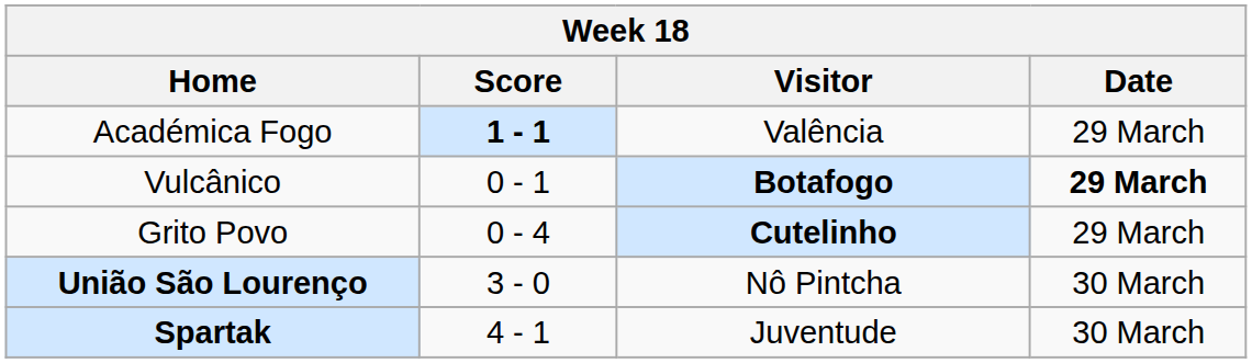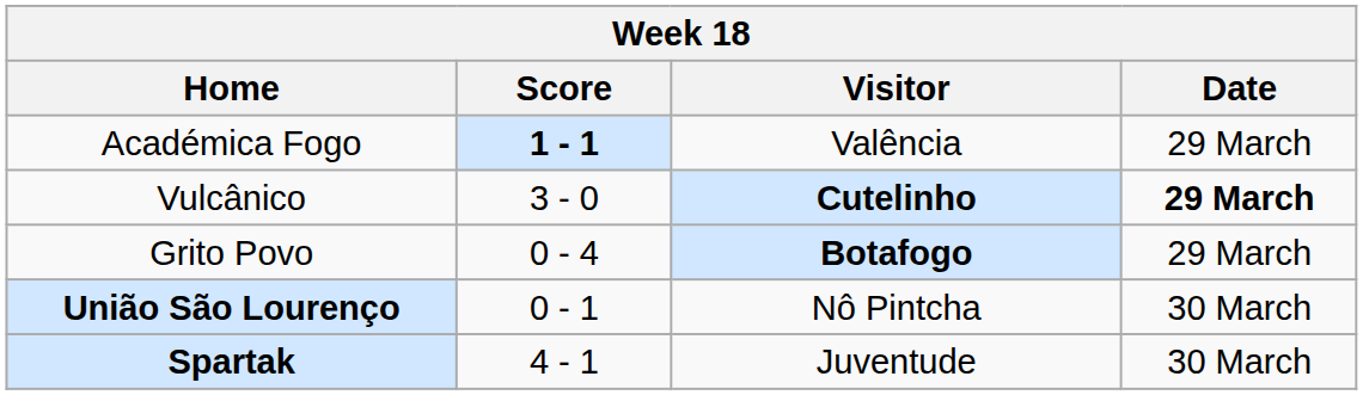Vulcânico | Score: 0 - 1 -> 3 - 0
Vulcânico | Visitor: Botafogo -> Cutelinho
Grito Povo | Visitor: Cutelinho -> Botafogo
União São Lourenço | Score: 3 - 0 -> 0 - 1
